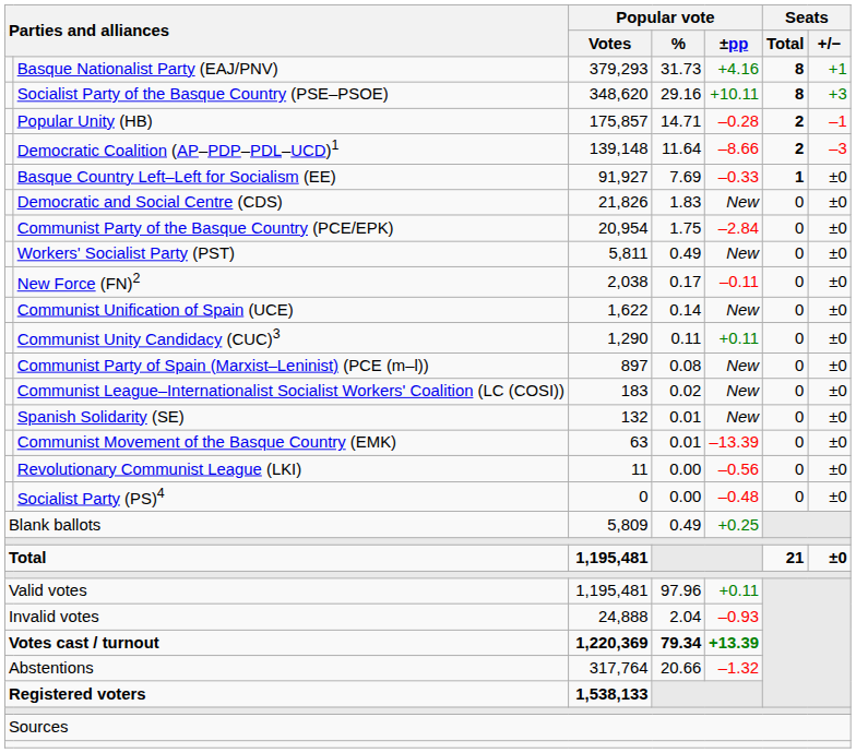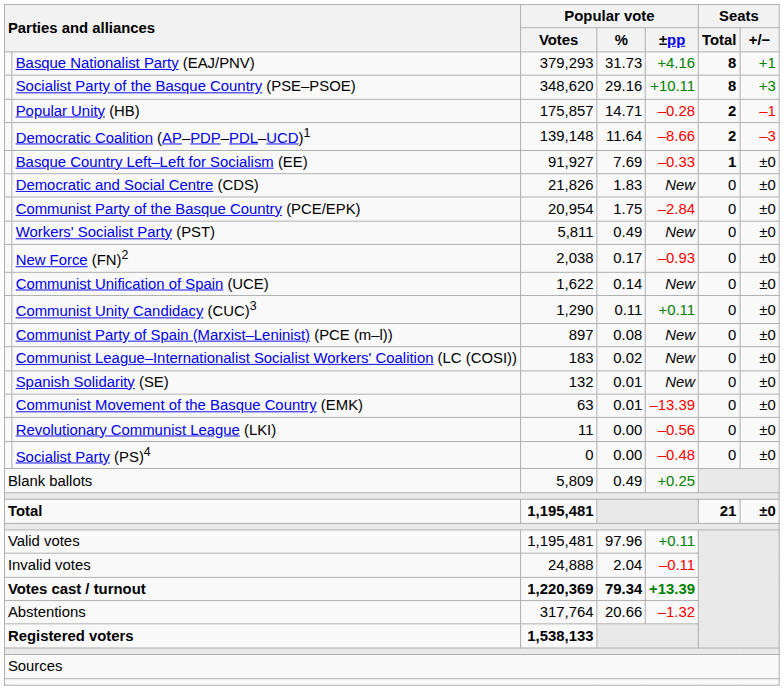New Force (FN)2 | Popular vote / ±pp: –0.11 -> –0.93
Invalid votes | Popular vote / ±pp: –0.93 -> –0.11
